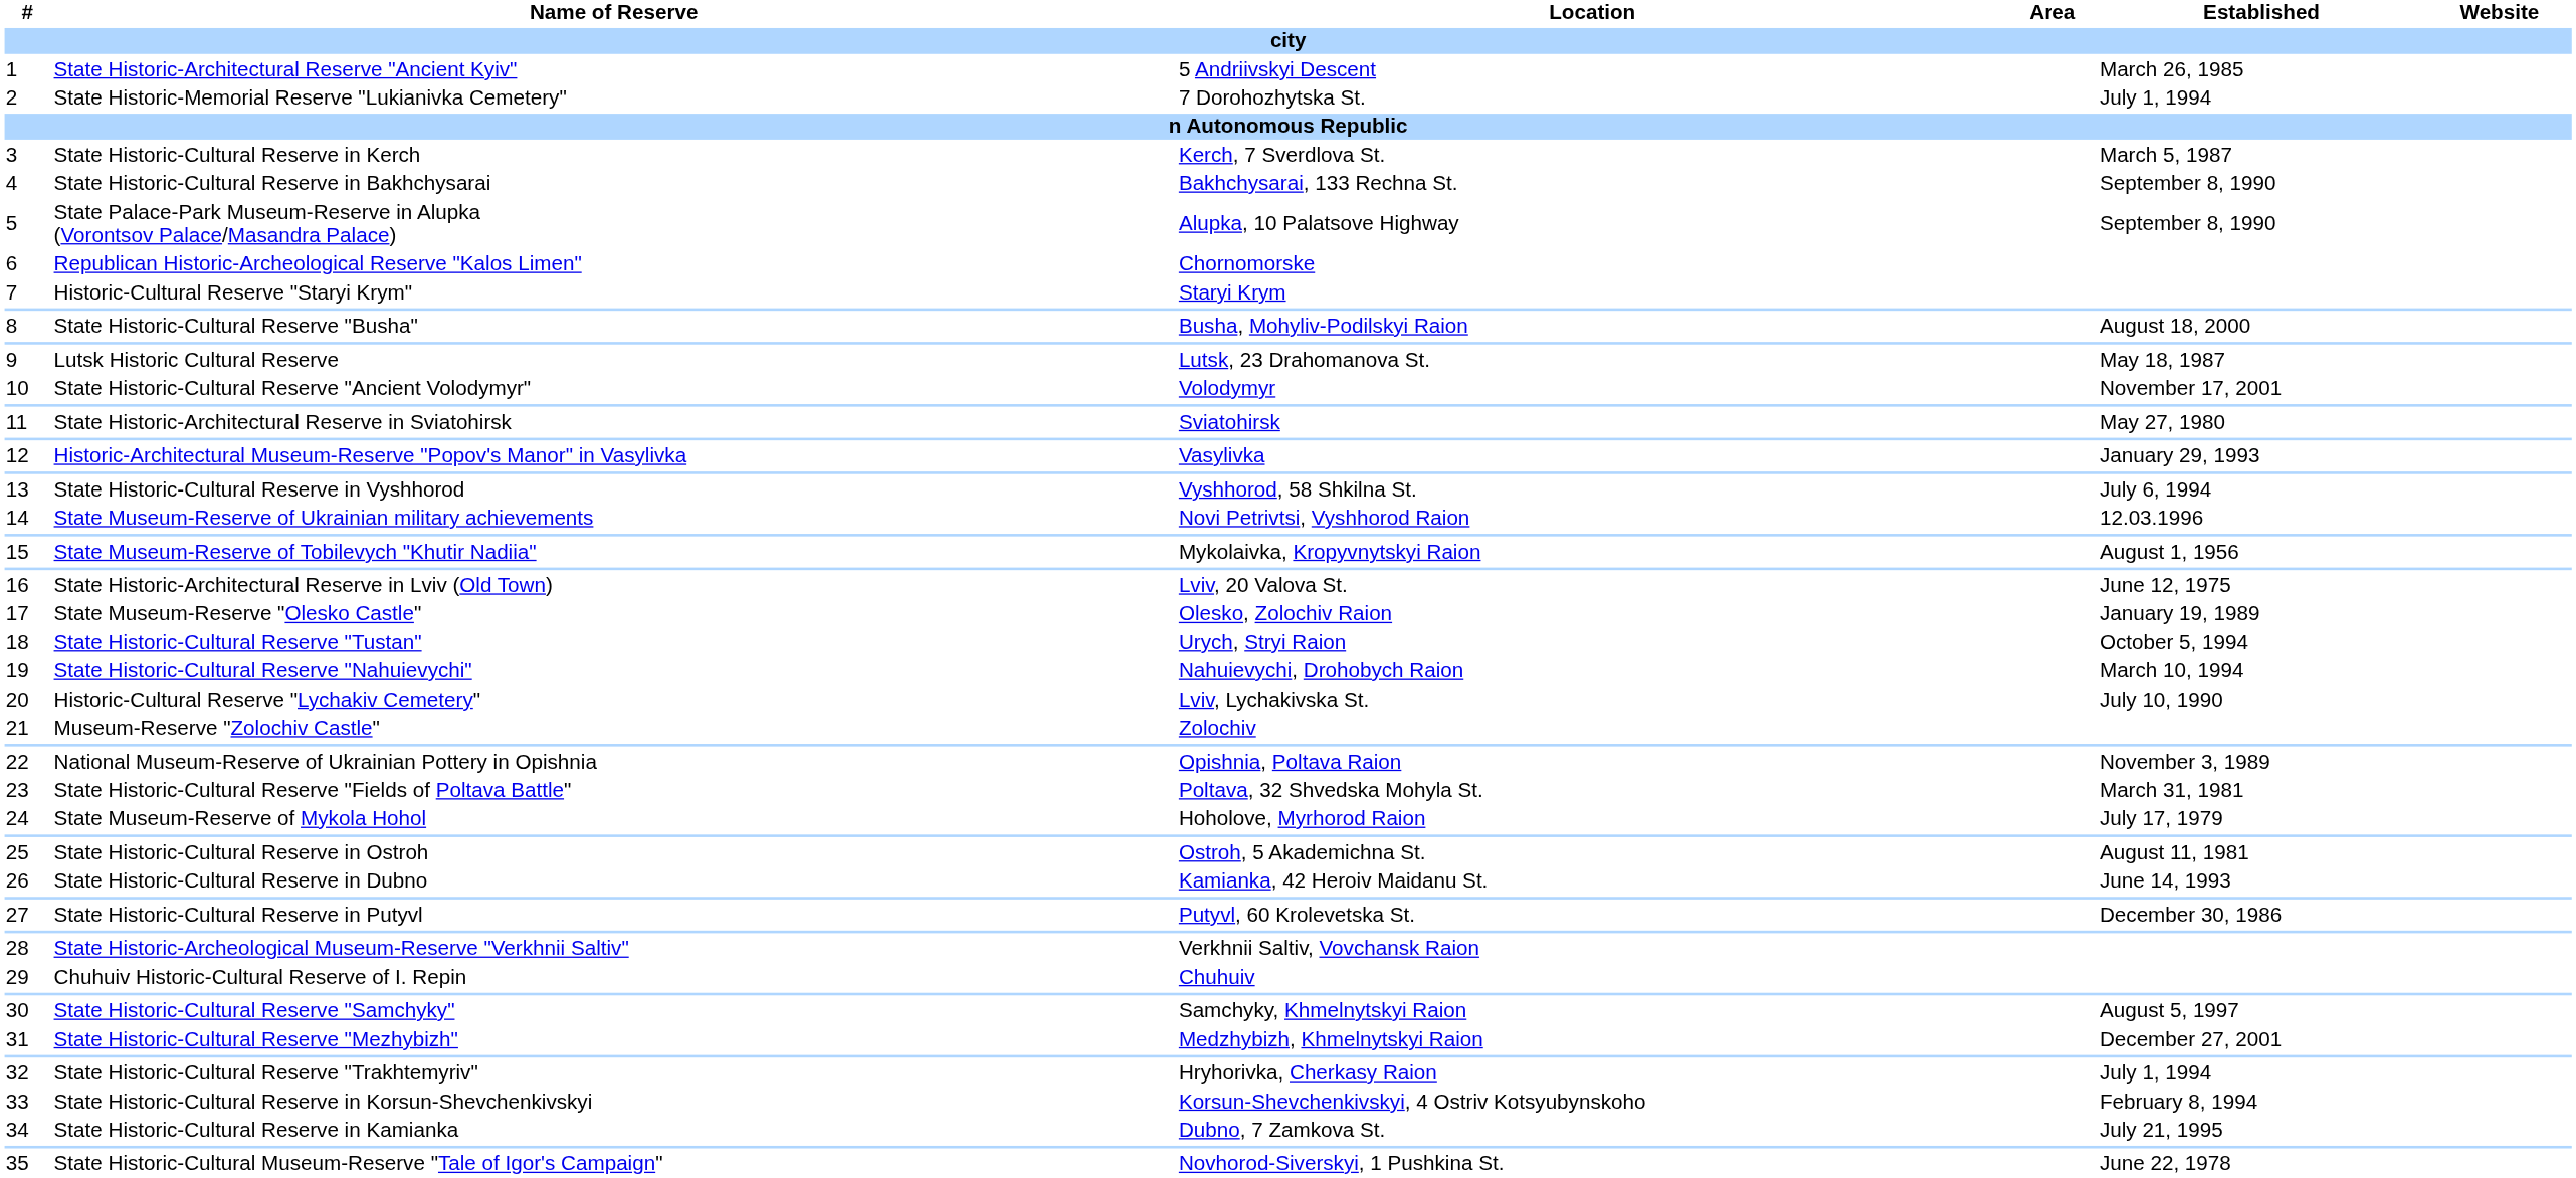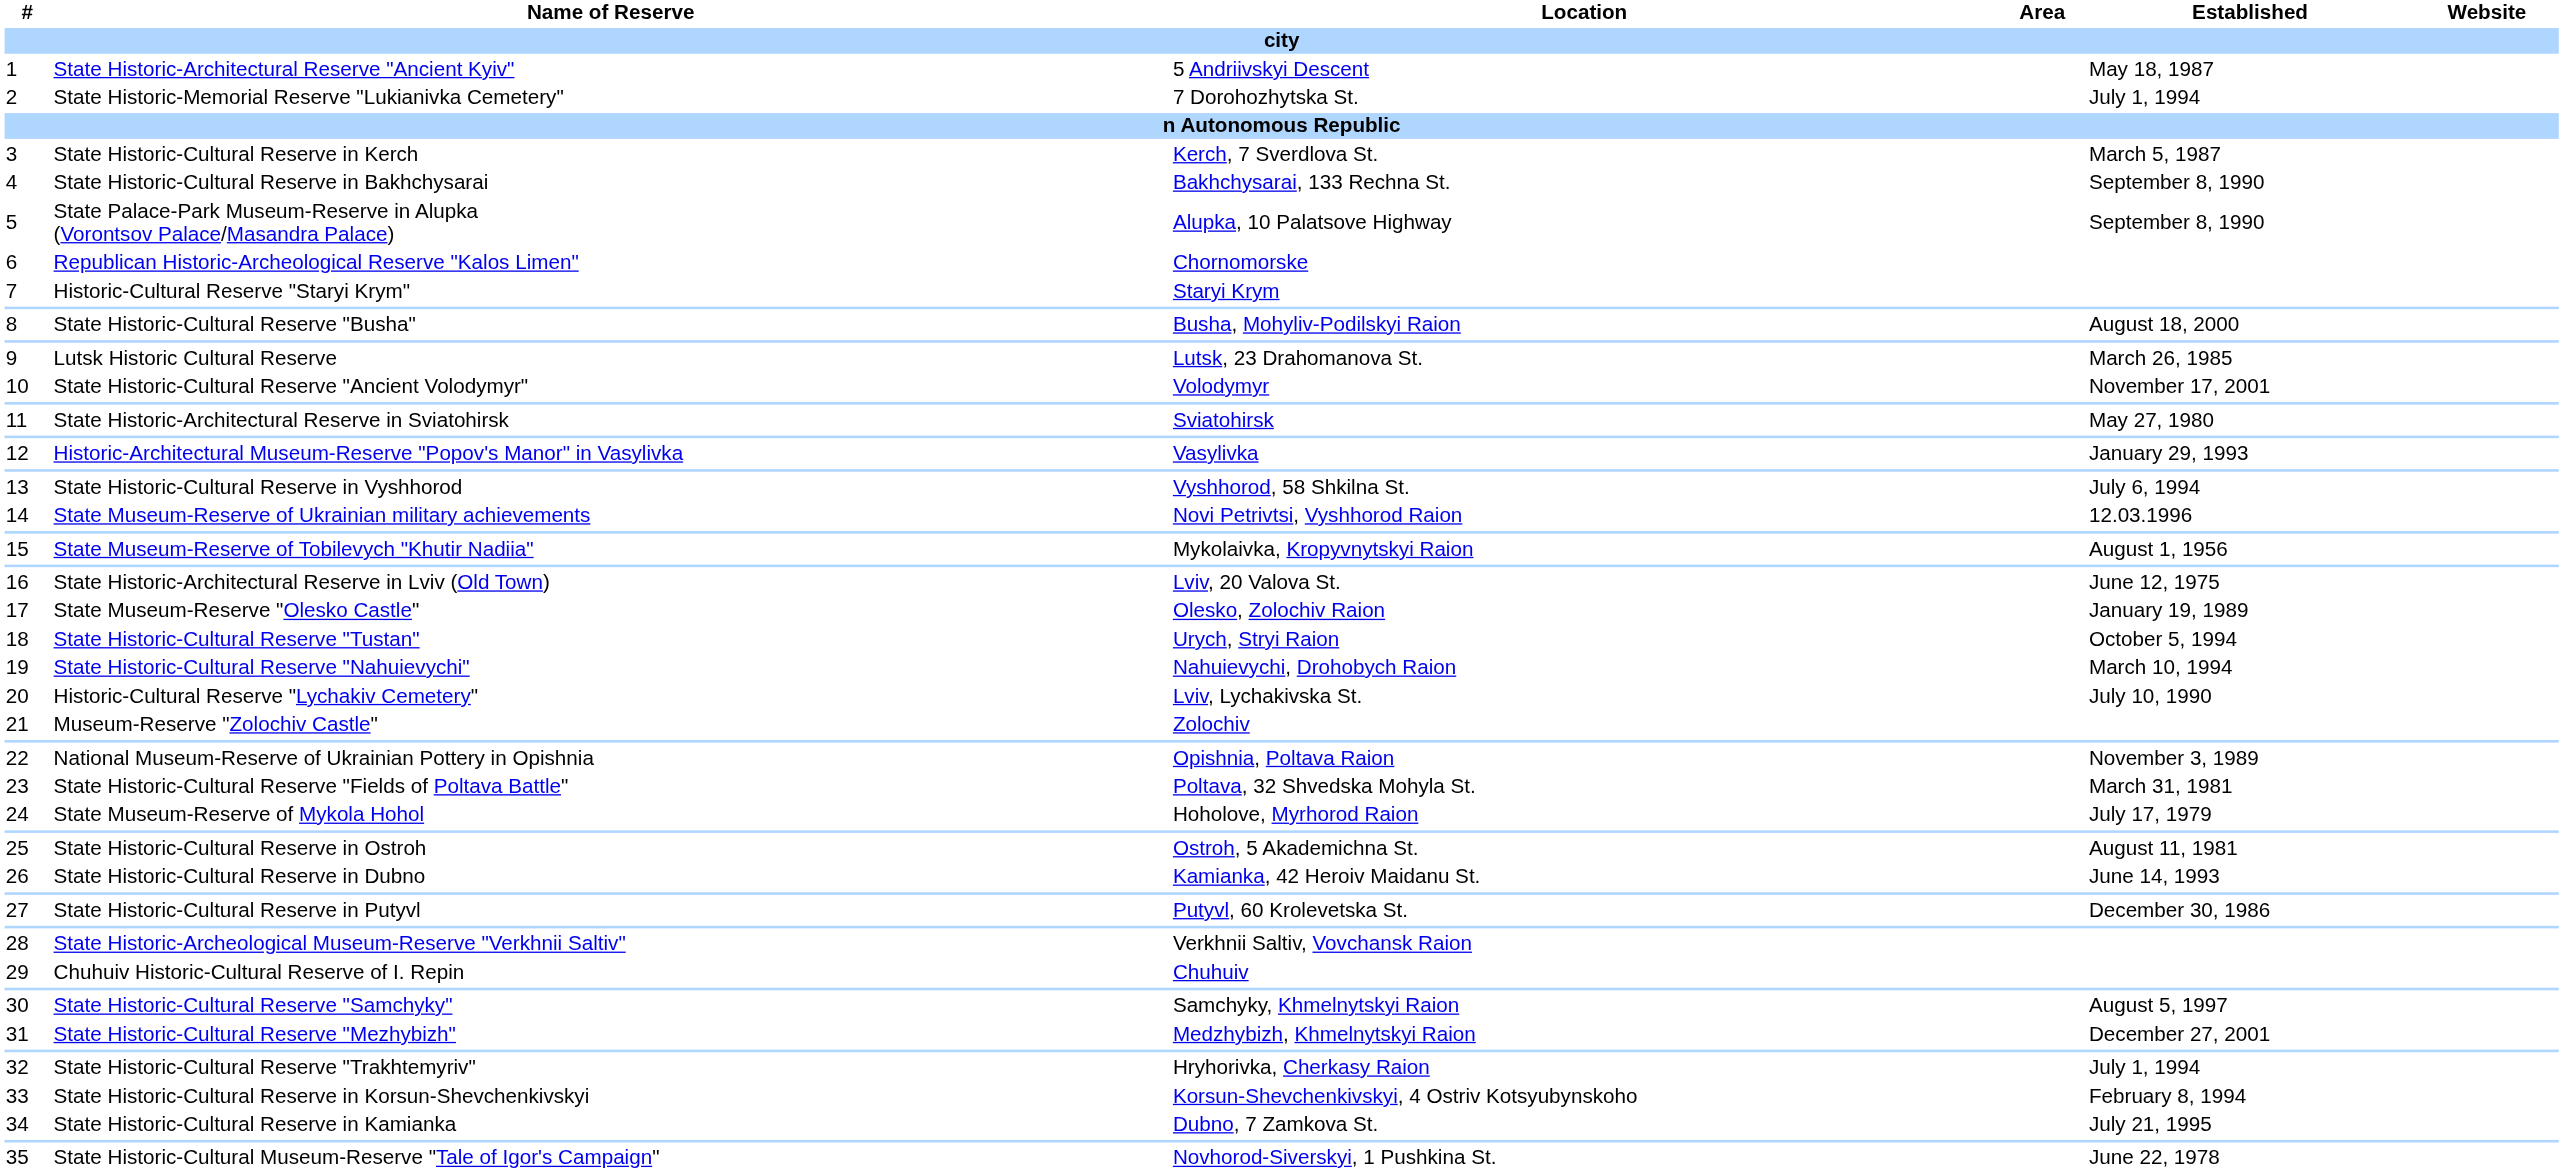1 | Established: March 26, 1985 -> May 18, 1987
9 | Established: May 18, 1987 -> March 26, 1985
